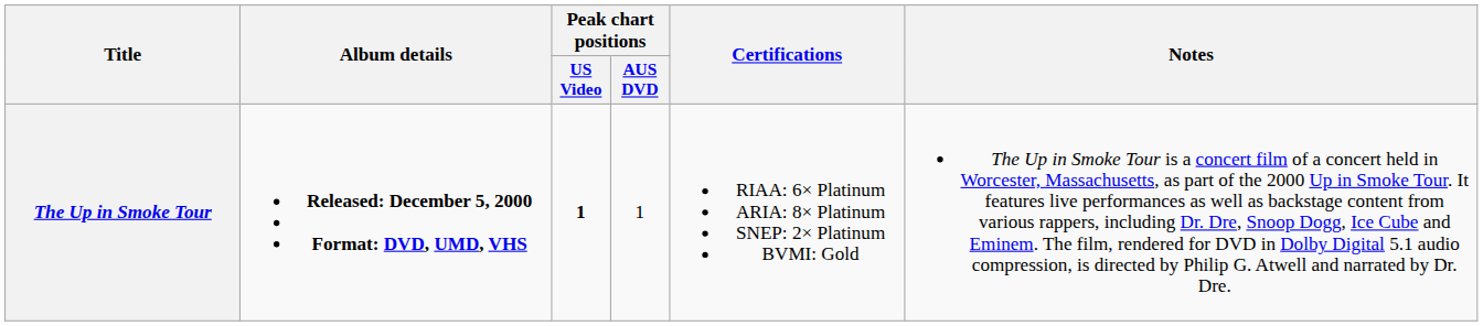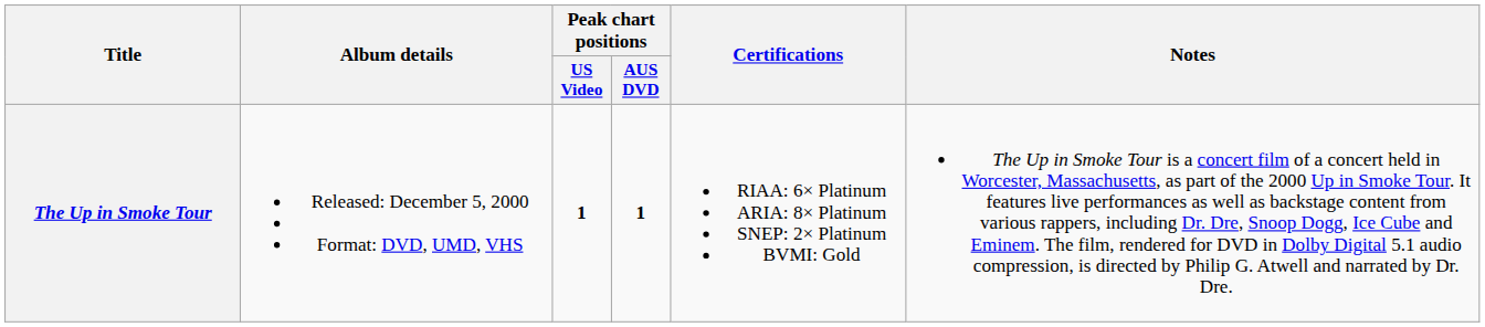The Up in Smoke Tour | Album details: bold -> normal
The Up in Smoke Tour | Peak chart positions / AUS DVD: normal -> bold
